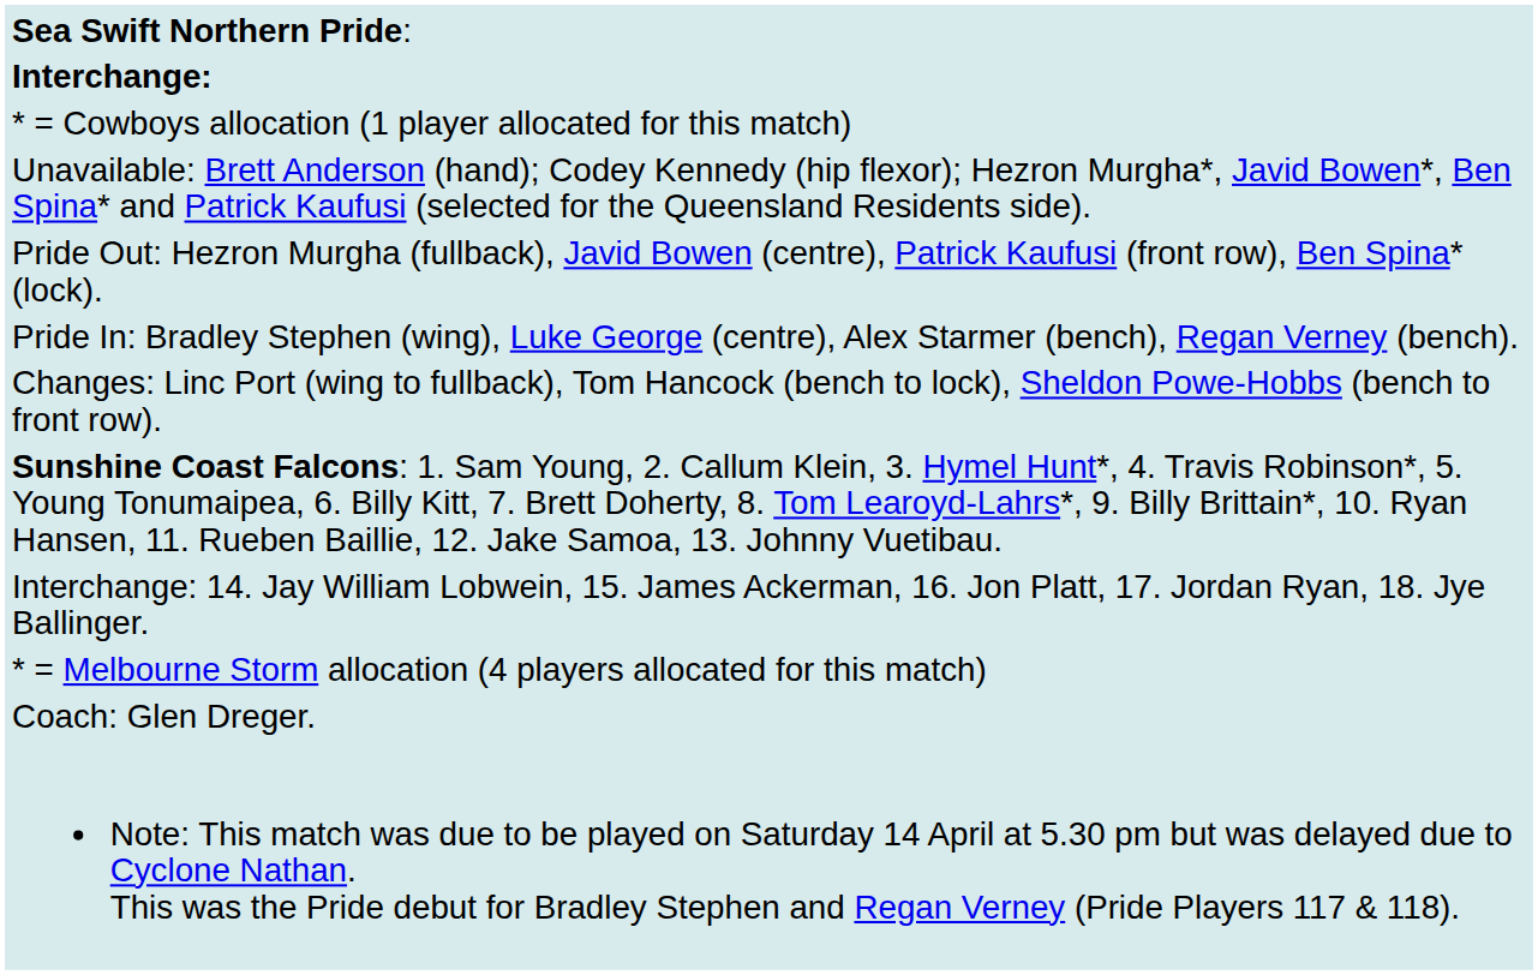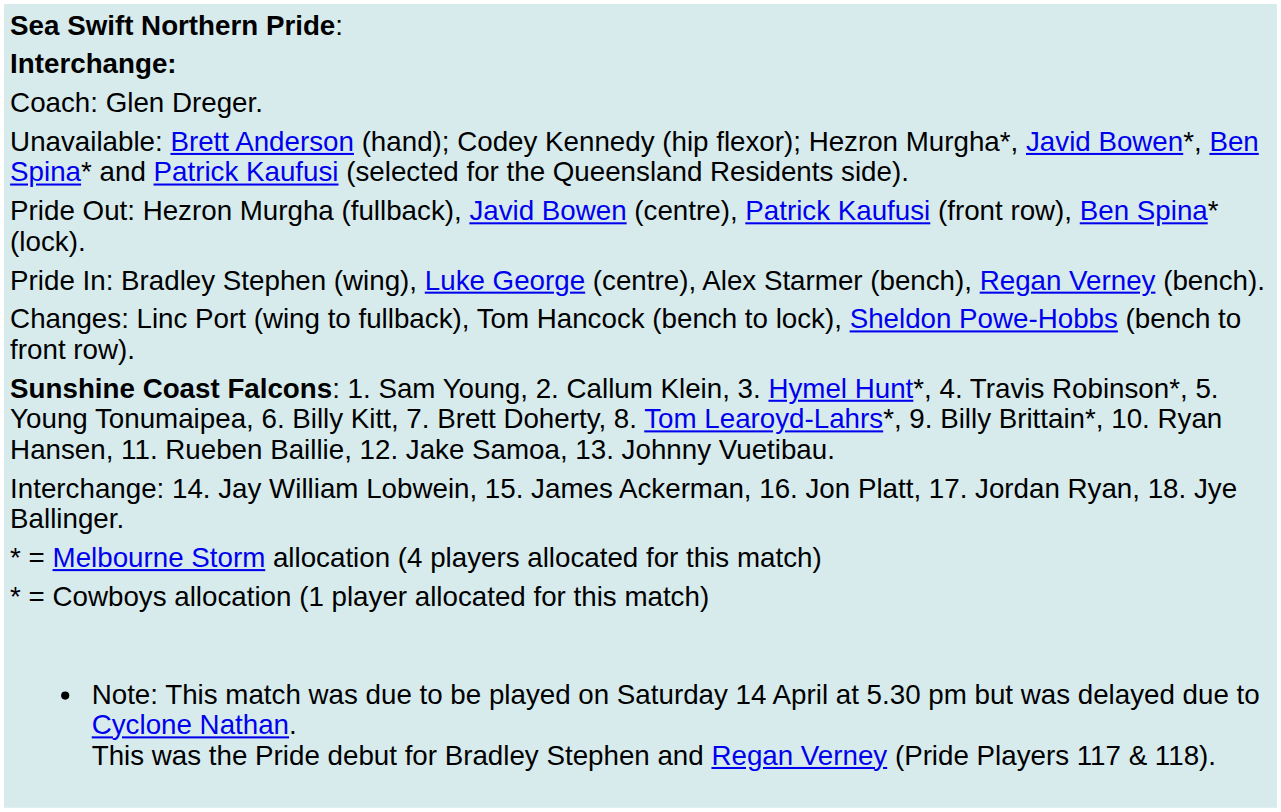row 3 | column 1: * = Cowboys allocation (1 player allocated for this match) -> Coach: Glen Dreger.
row 11 | column 1: Coach: Glen Dreger. -> * = Cowboys allocation (1 player allocated for this match)
